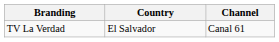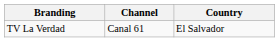columns swapped: Channel <-> Country
